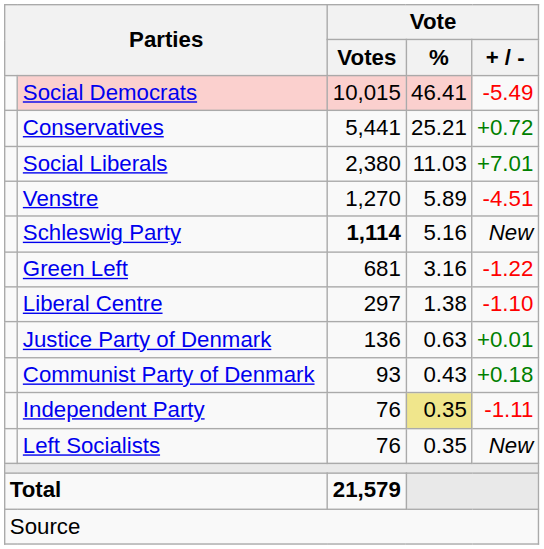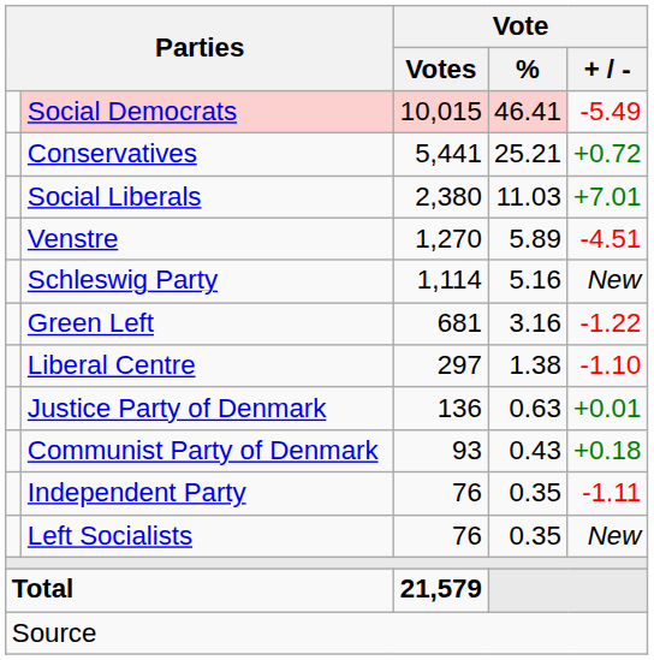Schleswig Party | Vote / Votes: bold -> normal
Independent Party | Vote / %: khaki background -> no background
